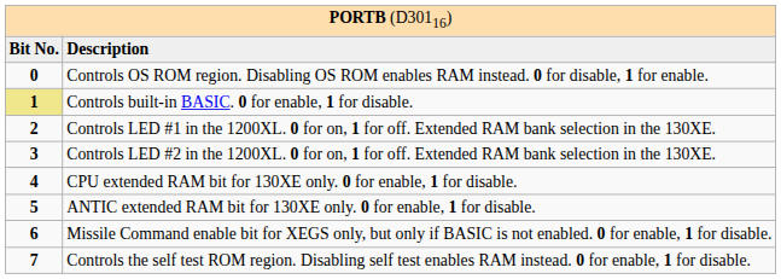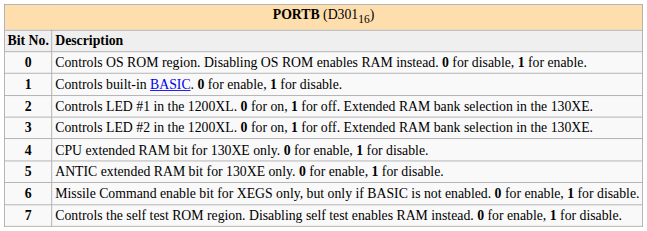Controls built-in BASIC. 0 for enable, 1 for disable. | column 1: khaki background -> no background
